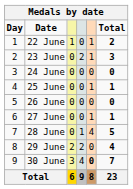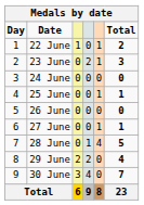30 June | column 5: bold -> normal
